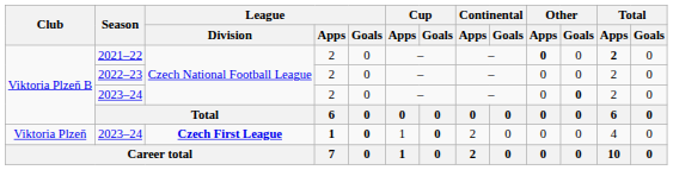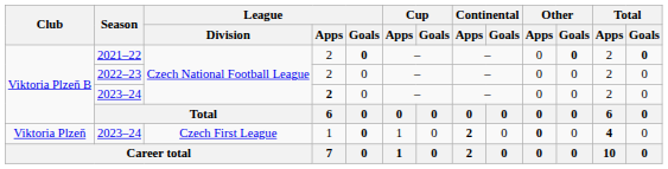2021–22 | League / Goals: normal -> bold
2021–22 | Other / Apps: bold -> normal
2021–22 | Other / Goals: normal -> bold
2021–22 | Total / Apps: bold -> normal
2021–22 | Total / Goals: normal -> bold
Viktoria Plzeň B / 2023–24 | League / Apps: normal -> bold
Viktoria Plzeň B / 2023–24 | Other / Goals: bold -> normal
Viktoria Plzeň / 2023–24 | League / Division: bold -> normal
Viktoria Plzeň / 2023–24 | League / Apps: bold -> normal
Viktoria Plzeň / 2023–24 | Cup / Goals: bold -> normal
Viktoria Plzeň / 2023–24 | Continental / Apps: normal -> bold
Viktoria Plzeň / 2023–24 | Other / Apps: normal -> bold
Viktoria Plzeň / 2023–24 | Total / Apps: normal -> bold
